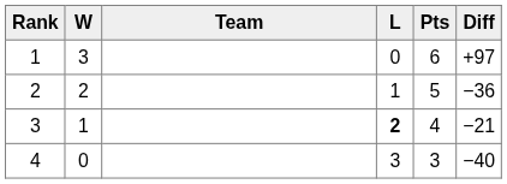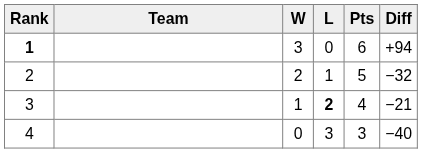columns swapped: Team <-> W
row 2 | Rank: normal -> bold
row 2 | Diff: +97 -> +94
row 3 | Diff: −36 -> −32
